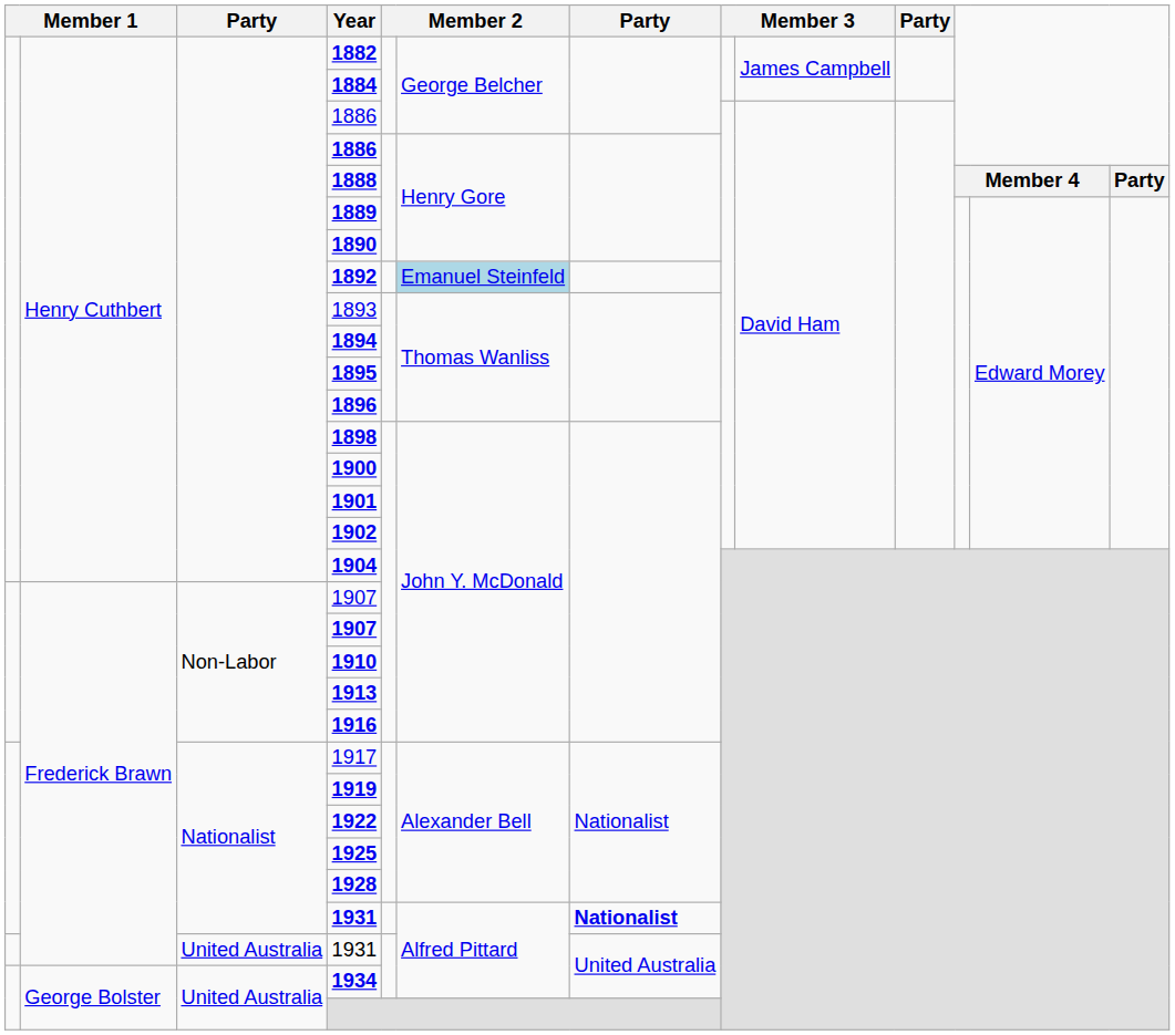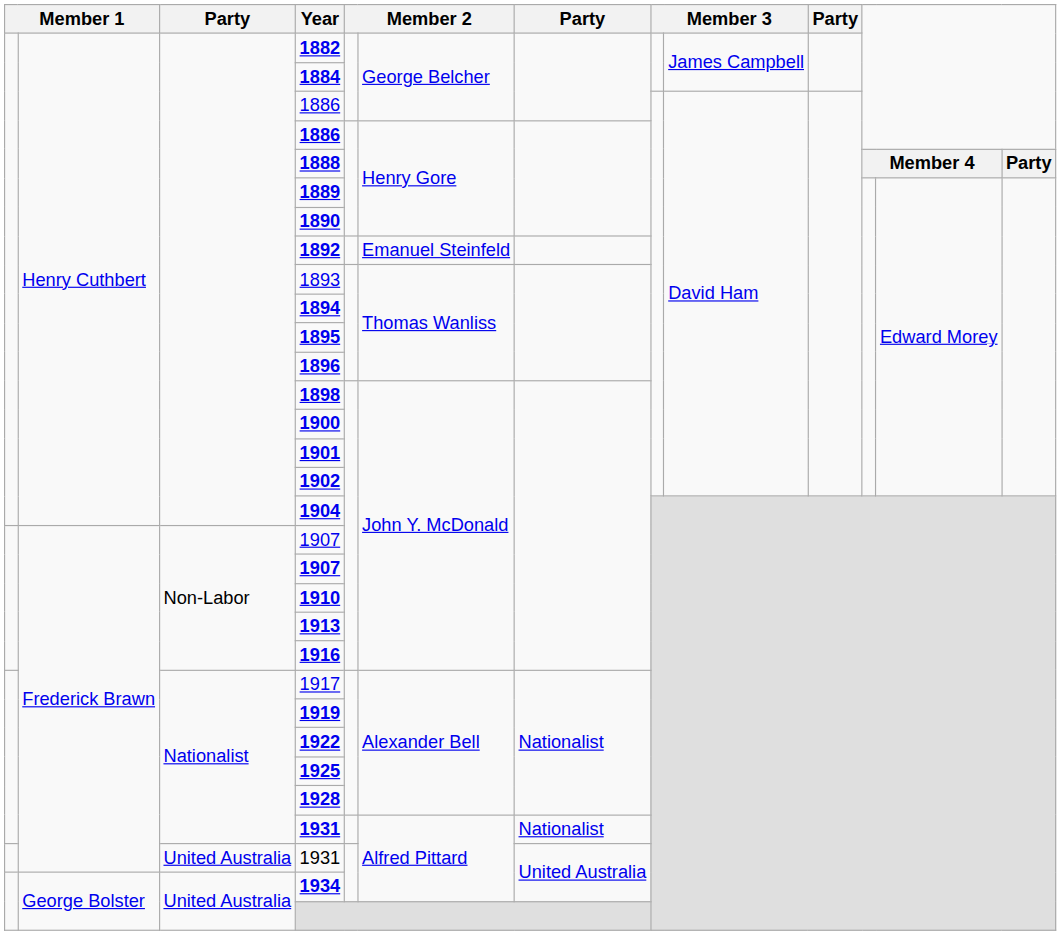1892 | column 6: lightblue background -> no background
Nationalist / 1931 | column 7: bold -> normal
